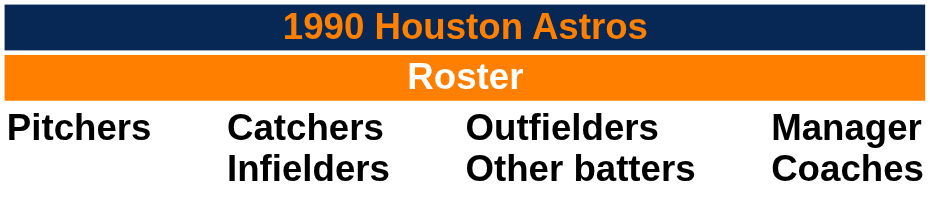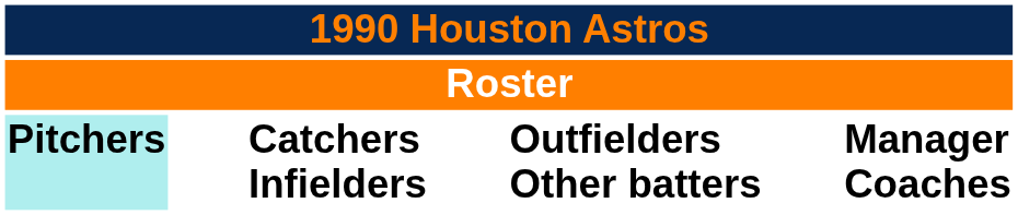Pitchers | column 1: no background -> paleturquoise background
